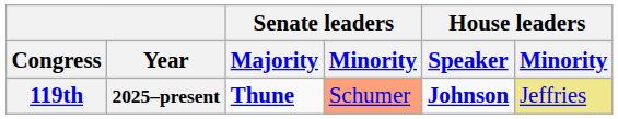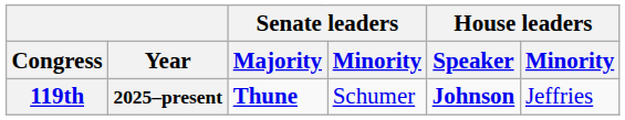119th | Senate leaders / Minority: lightsalmon background -> no background
119th | House leaders / Minority: khaki background -> no background
